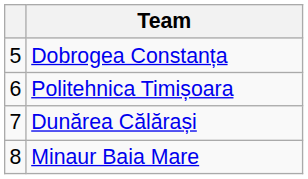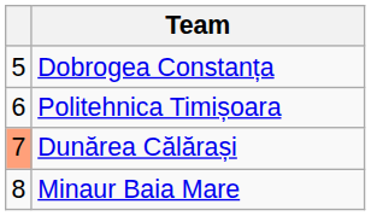Dunărea Călărași | column 1: no background -> lightsalmon background
